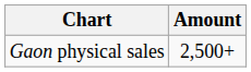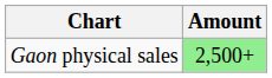Gaon physical sales | Amount: no background -> lightgreen background
